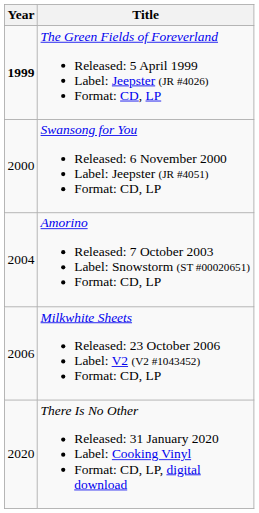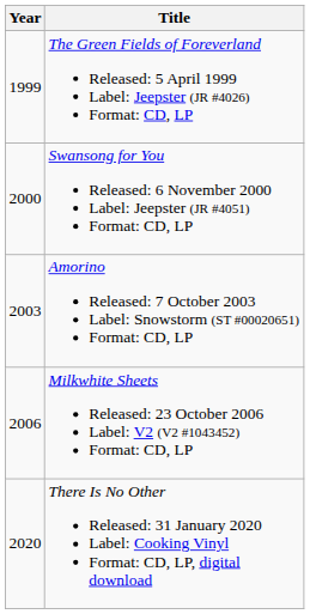row 2 | Year: bold -> normal
row 4 | Year: 2004 -> 2003
